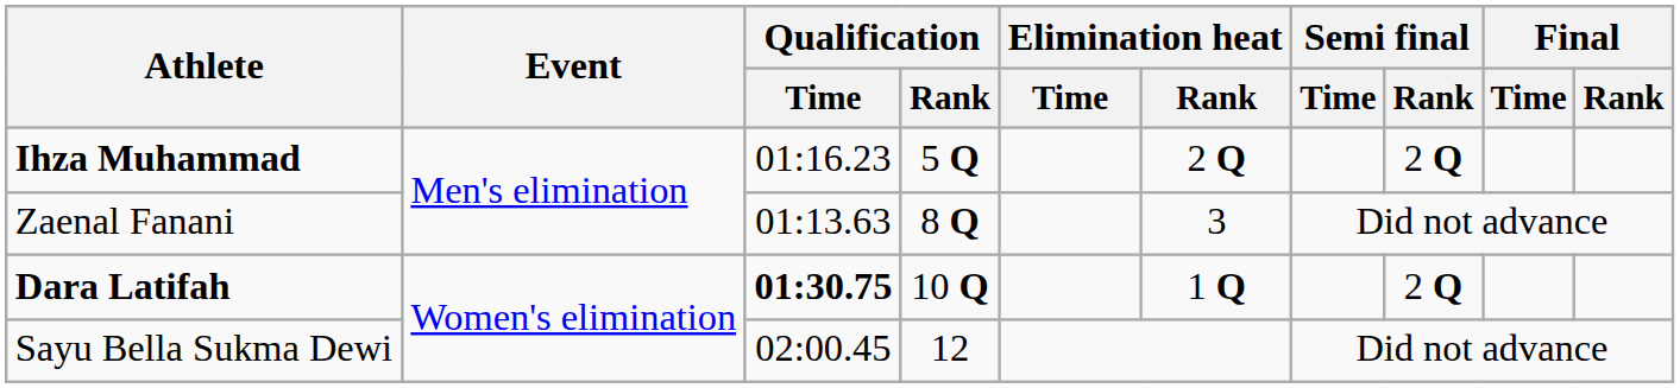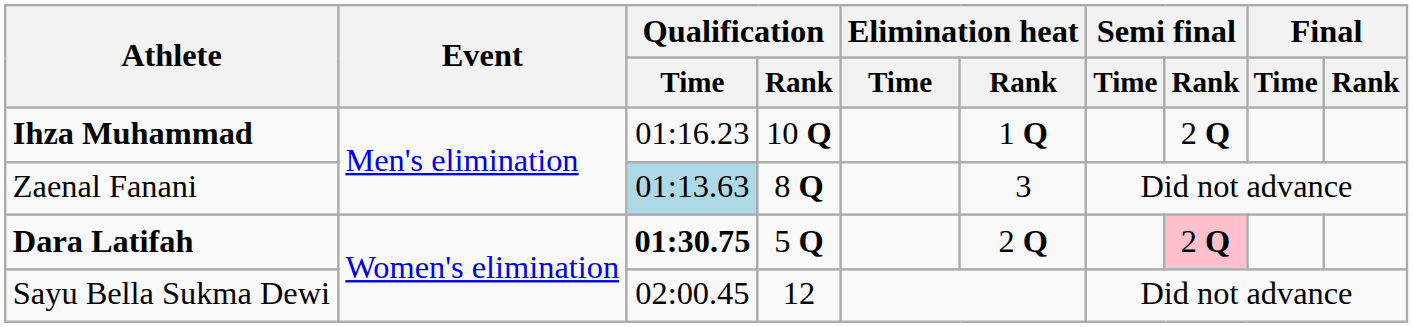Ihza Muhammad | Qualification / Rank: 5 Q -> 10 Q
Ihza Muhammad | Elimination heat / Rank: 2 Q -> 1 Q
Zaenal Fanani | Qualification / Time: no background -> lightblue background
Dara Latifah | Qualification / Rank: 10 Q -> 5 Q
Dara Latifah | Elimination heat / Rank: 1 Q -> 2 Q
Dara Latifah | Semi final / Rank: no background -> pink background
